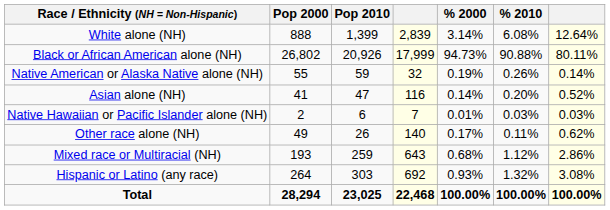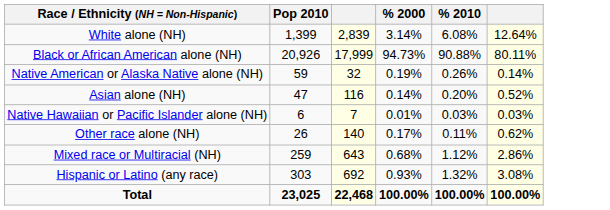- column: Pop 2000 | 888 | 26,802 | 55 | 41 | 2 | 49 | 193 | 264 | 28,294
